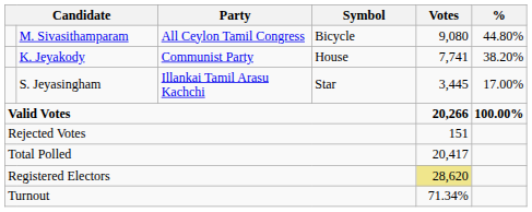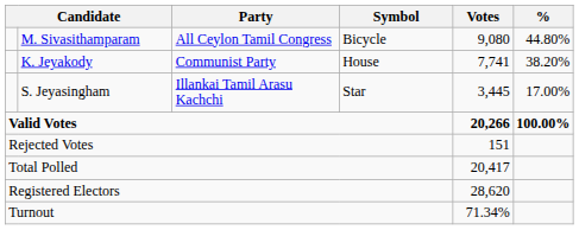Registered Electors | Votes: khaki background -> no background
